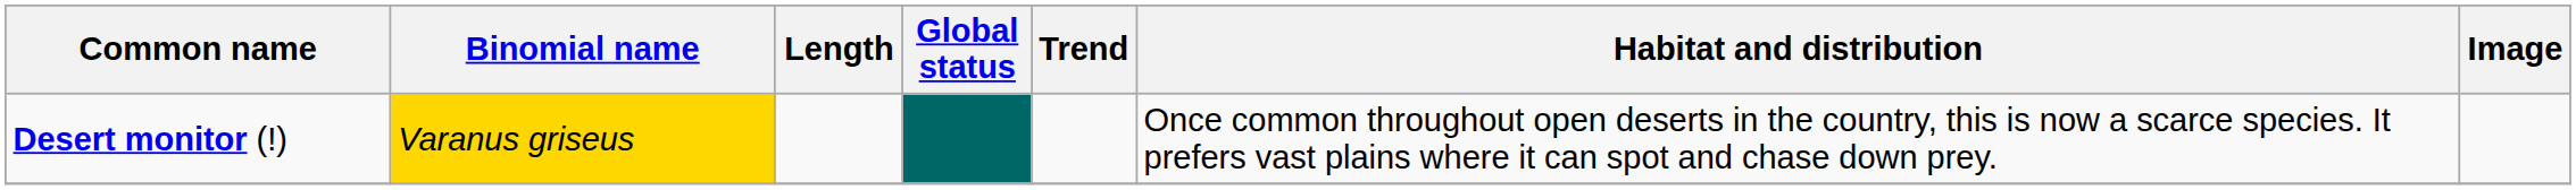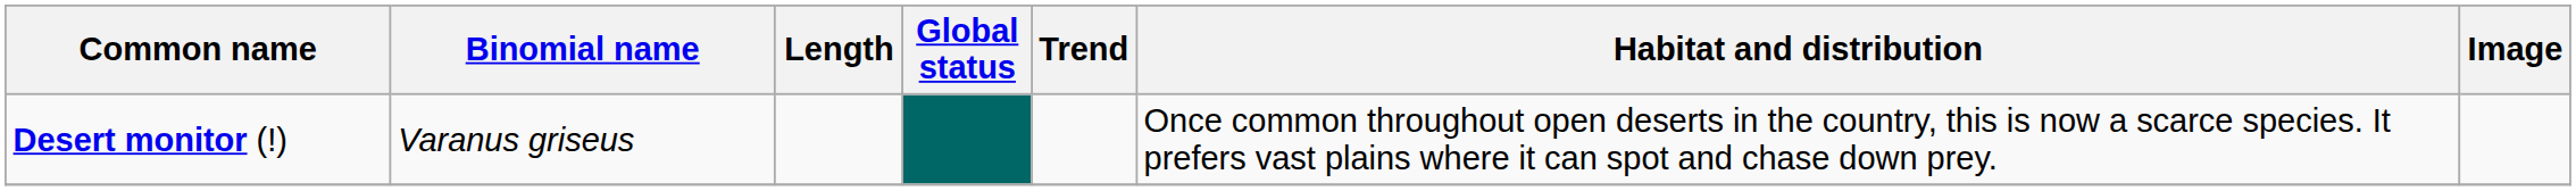Desert monitor (!) | Binomial name: gold background -> no background
